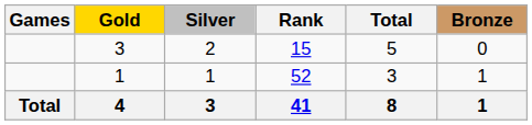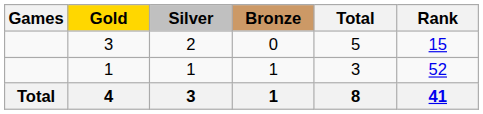columns swapped: Bronze <-> Rank
